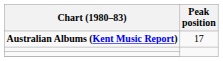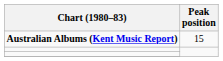row 2 | Peak position: 17 -> 15
